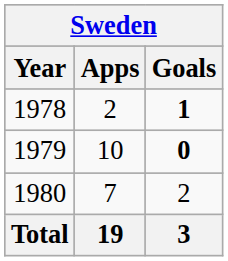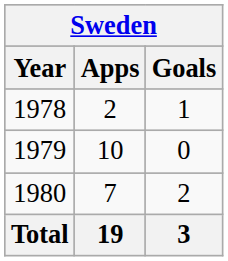1978 | Goals: bold -> normal
1979 | Goals: bold -> normal
